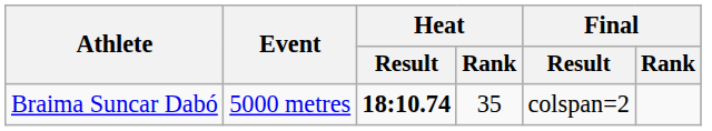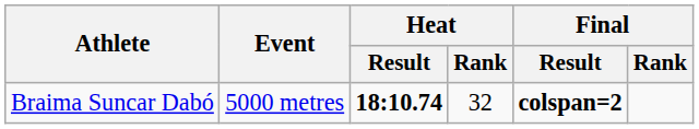Braima Suncar Dabó | Heat / Rank: 35 -> 32
Braima Suncar Dabó | Final / Result: normal -> bold
